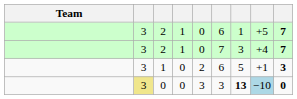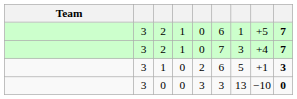row 5 | column 2: khaki background -> no background
row 5 | column 7: bold -> normal
row 5 | column 8: lightblue background -> no background
